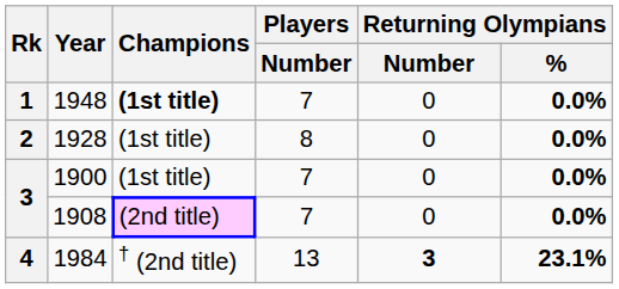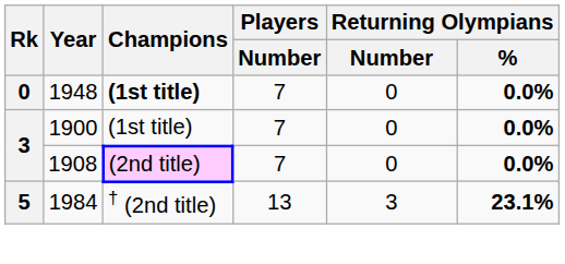1948 | Rk: 1 -> 0
- row: 2 | 1928 | (1st title) | 8 | 0 | 0.0%
1984 | Rk: 4 -> 5
1984 | Returning Olympians / Number: bold -> normal
